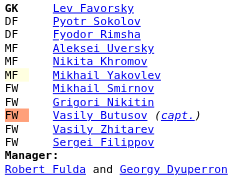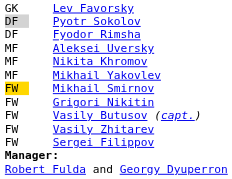Lev Favorsky | column 1: bold -> normal
Pyotr Sokolov | column 1: no background -> lightgrey background
Mikhail Yakovlev | column 1: lightyellow background -> no background
Mikhail Smirnov | column 1: no background -> gold background
Vasily Butusov (capt.) | column 1: lightsalmon background -> no background
